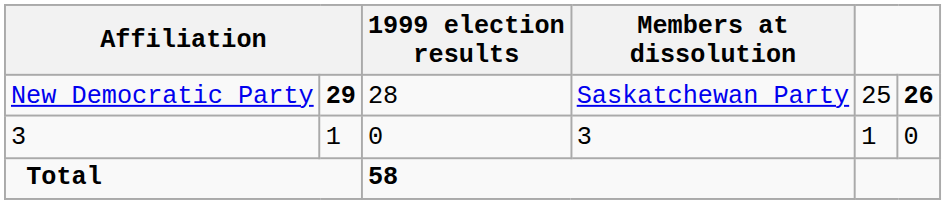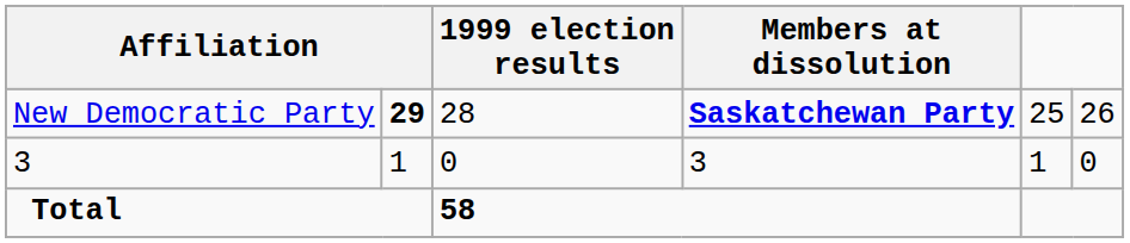New Democratic Party | Members at dissolution: normal -> bold
New Democratic Party | column 6: bold -> normal
